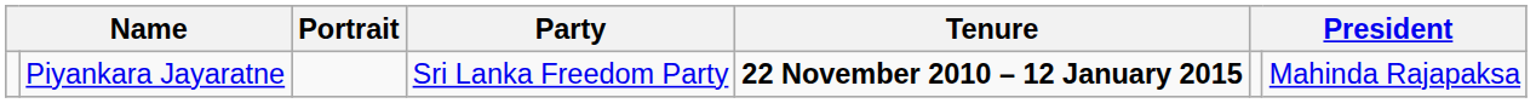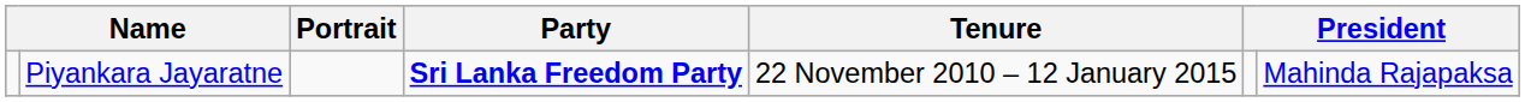Piyankara Jayaratne | Party: normal -> bold
Piyankara Jayaratne | Tenure: bold -> normal
